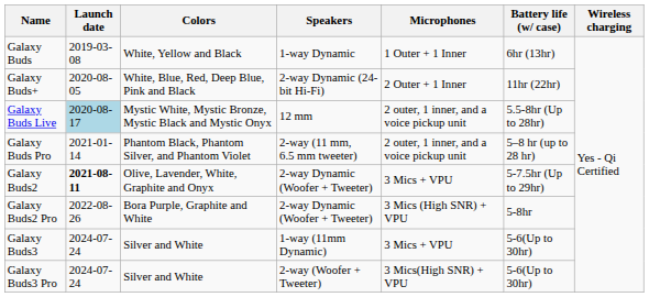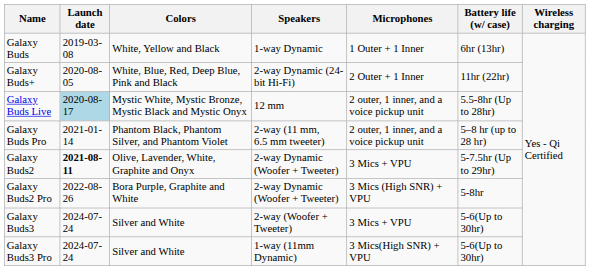Galaxy Buds3 | Speakers: 1-way (11mm Dynamic) -> 2-way (Woofer + Tweeter)
Galaxy Buds3 Pro | Speakers: 2-way (Woofer + Tweeter) -> 1-way (11mm Dynamic)
